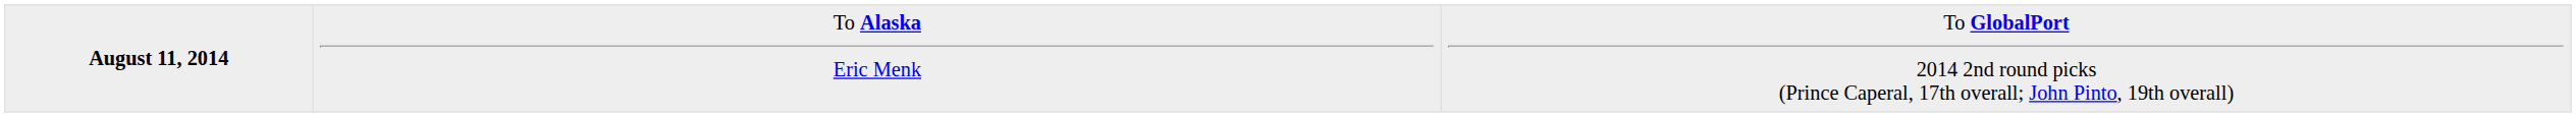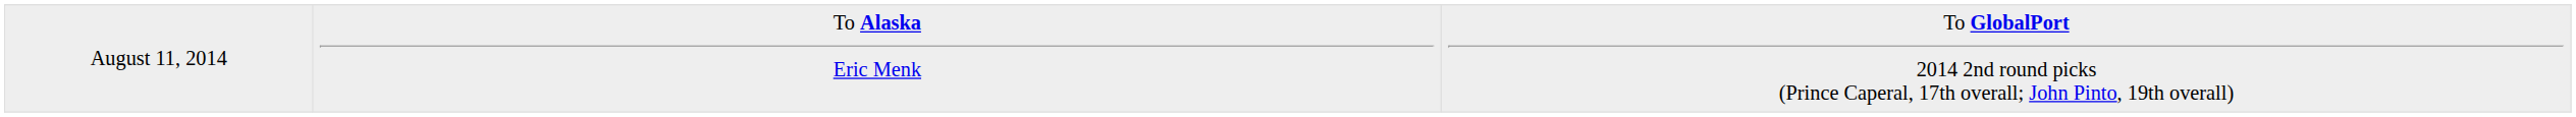row 1 | column 1: bold -> normal
